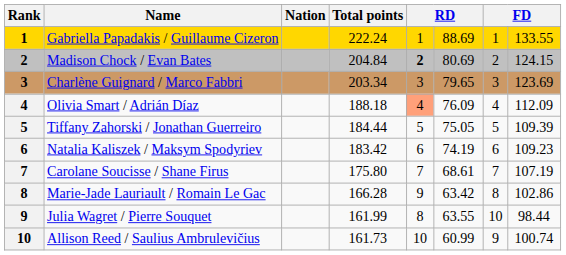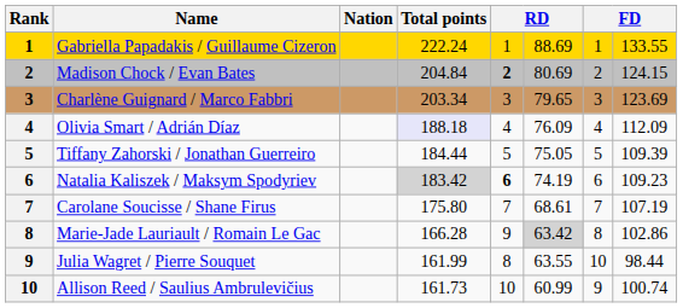Olivia Smart / Adrián Díaz | Total points: no background -> lavender background
Olivia Smart / Adrián Díaz | column 5: lightsalmon background -> no background
Natalia Kaliszek / Maksym Spodyriev | Total points: no background -> lightgrey background
Natalia Kaliszek / Maksym Spodyriev | column 5: normal -> bold
Marie-Jade Lauriault / Romain Le Gac | column 6: no background -> lightgrey background
